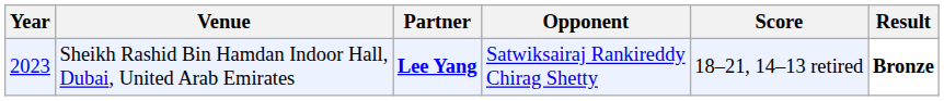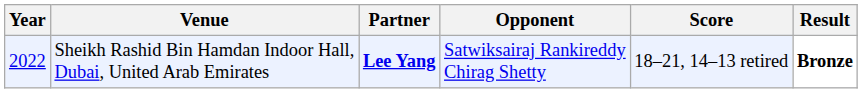row 2 | Year: 2023 -> 2022
